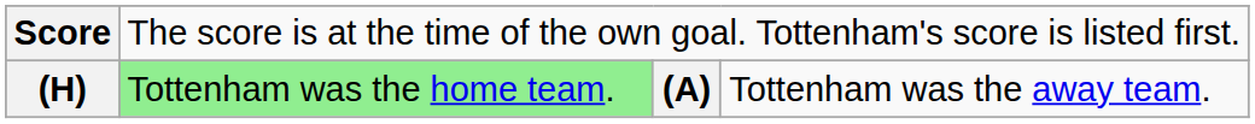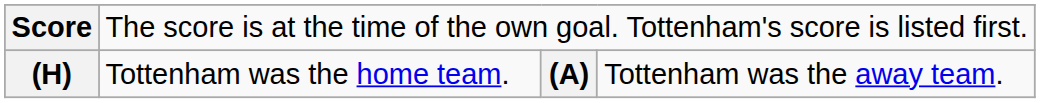(H) | column 2: lightgreen background -> no background
